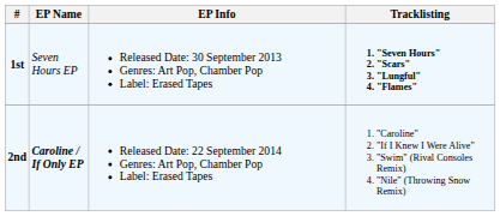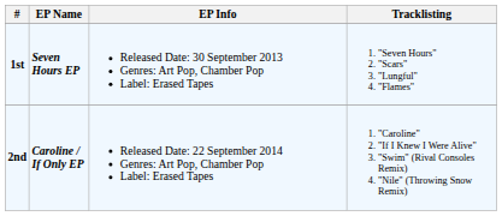1st | EP Name: normal -> bold
1st | Tracklisting: bold -> normal
